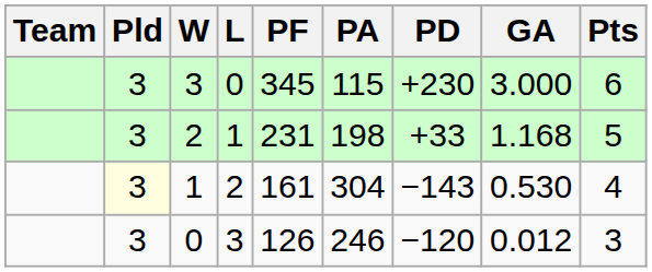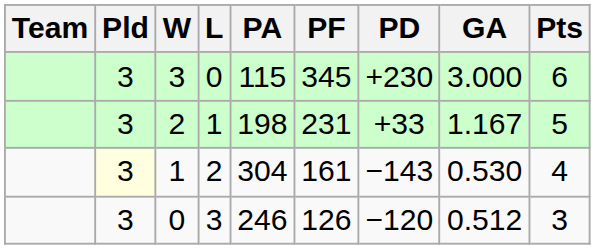columns swapped: PF <-> PA
row 3 | GA: 1.168 -> 1.167
row 5 | GA: 0.012 -> 0.512
